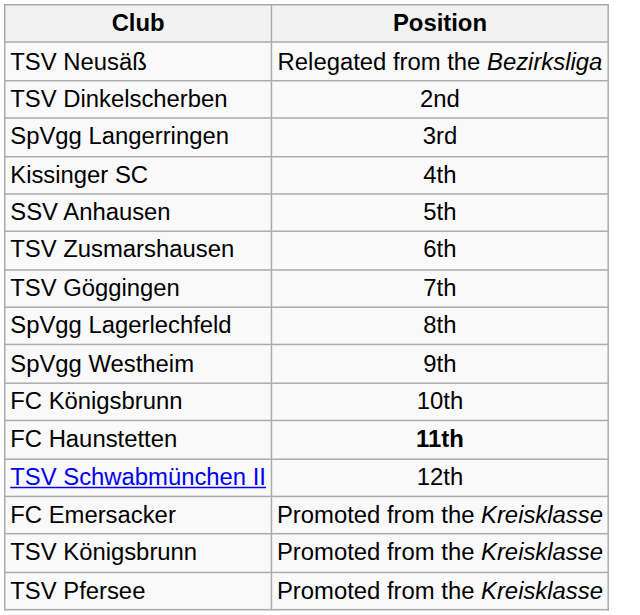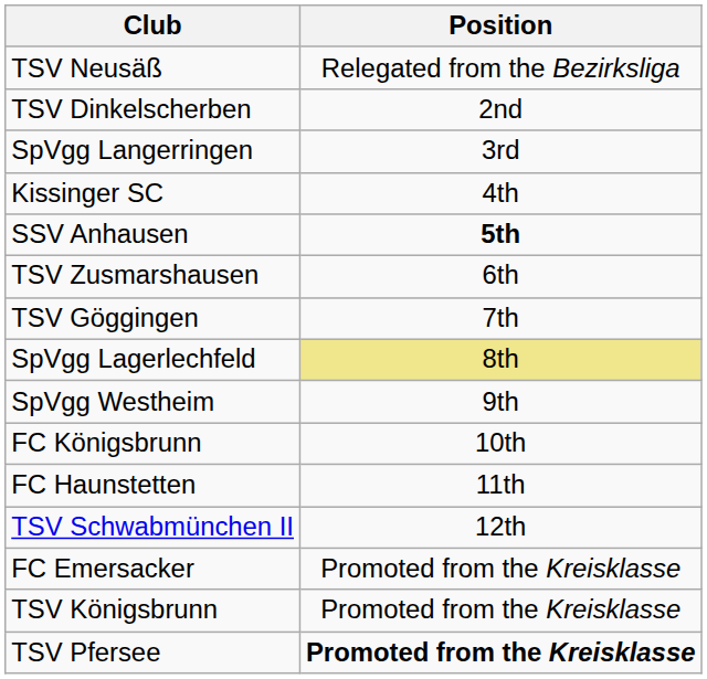SSV Anhausen | Position: normal -> bold
SpVgg Lagerlechfeld | Position: no background -> khaki background
FC Haunstetten | Position: bold -> normal
TSV Pfersee | Position: normal -> bold
